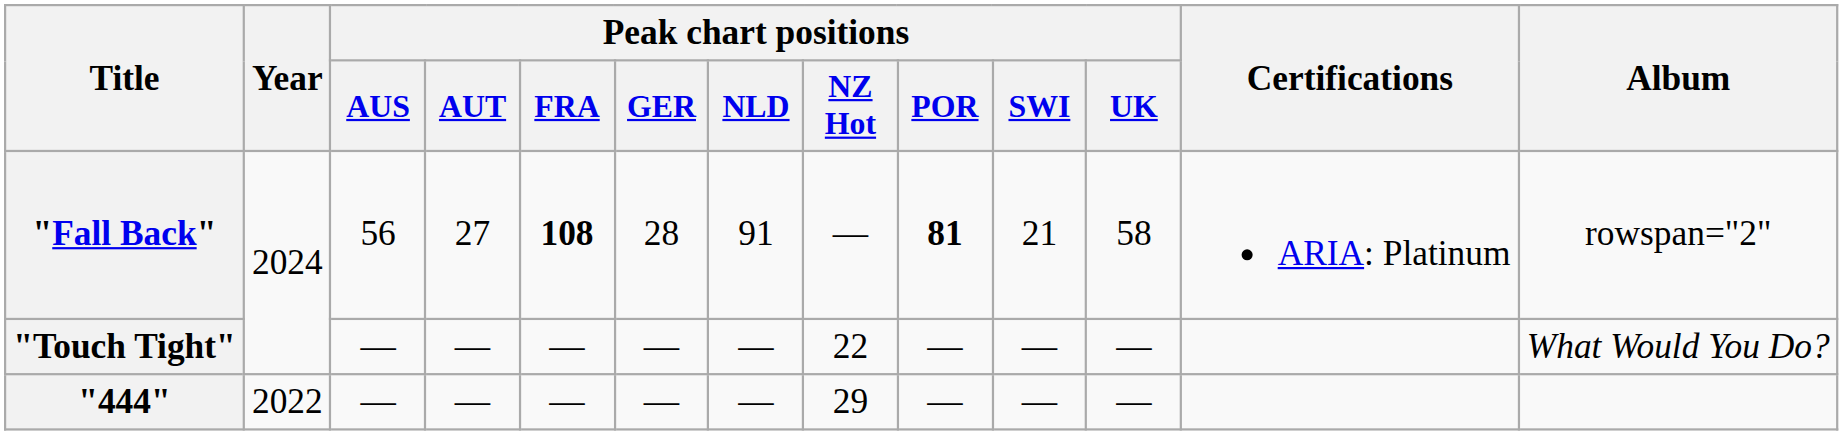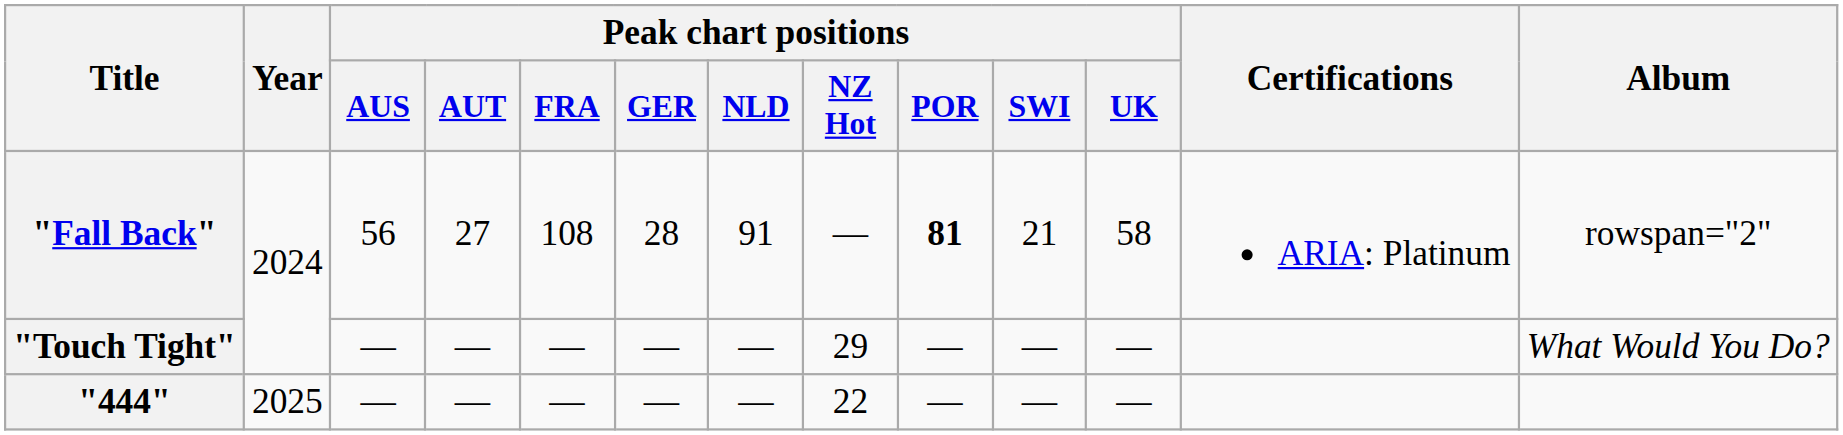"Fall Back" | Peak chart positions / FRA: bold -> normal
"Touch Tight" | Peak chart positions / NZ Hot: 22 -> 29
"444" | Year: 2022 -> 2025
"444" | Peak chart positions / NZ Hot: 29 -> 22
